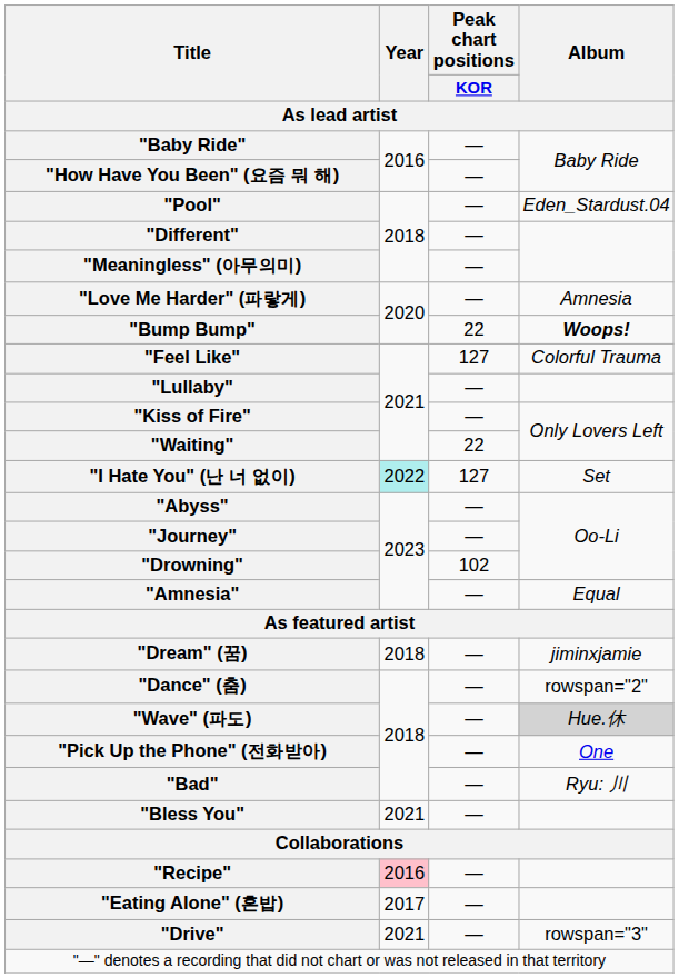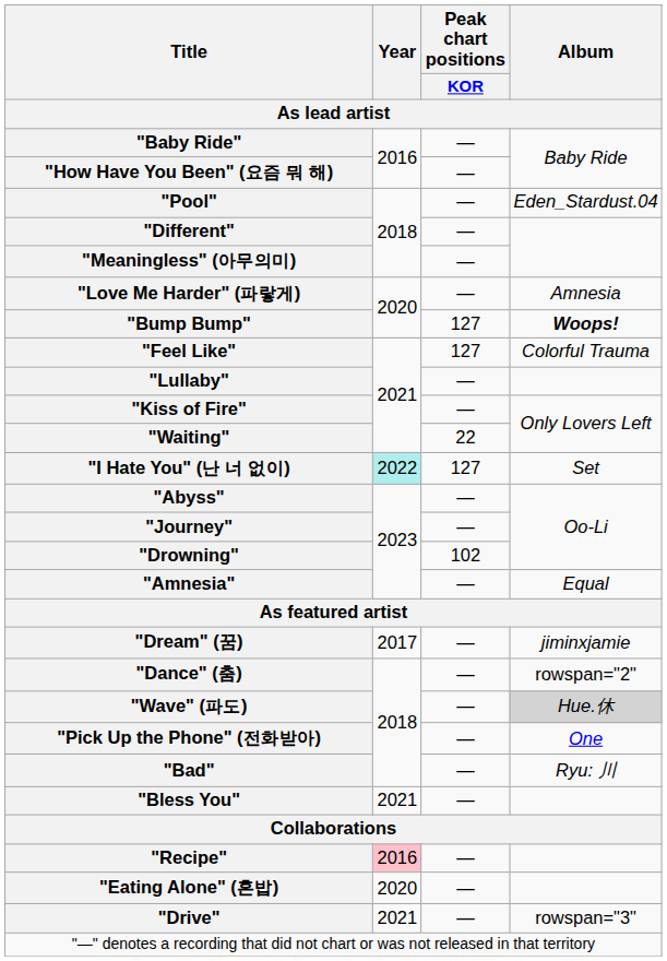"Bump Bump" | Peak chart positions / KOR: 22 -> 127
"Dream" (꿈) | Year: 2018 -> 2017
"Eating Alone" (혼밥) | Year: 2017 -> 2020
